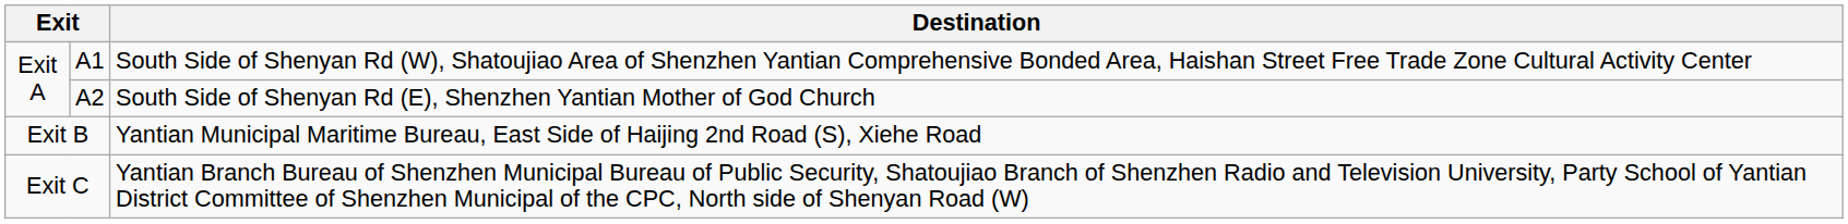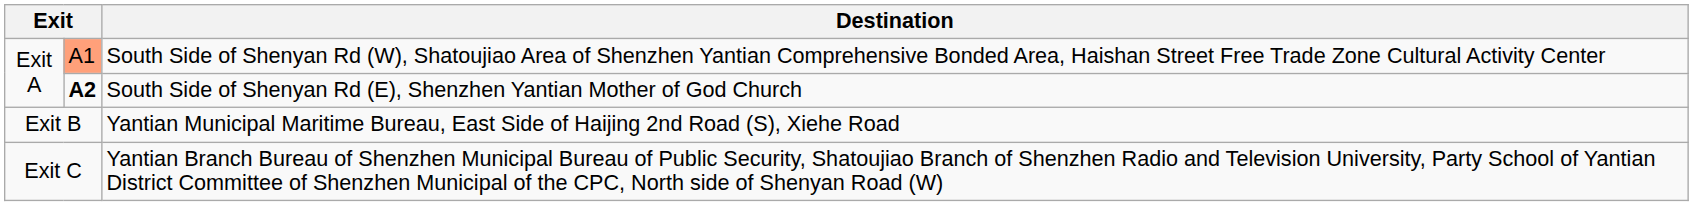A1 | column 2: no background -> lightsalmon background
A2 | column 2: normal -> bold
